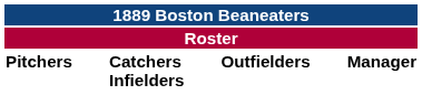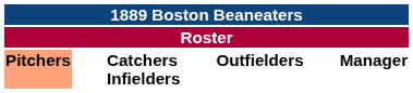Pitchers | column 1: no background -> lightsalmon background
